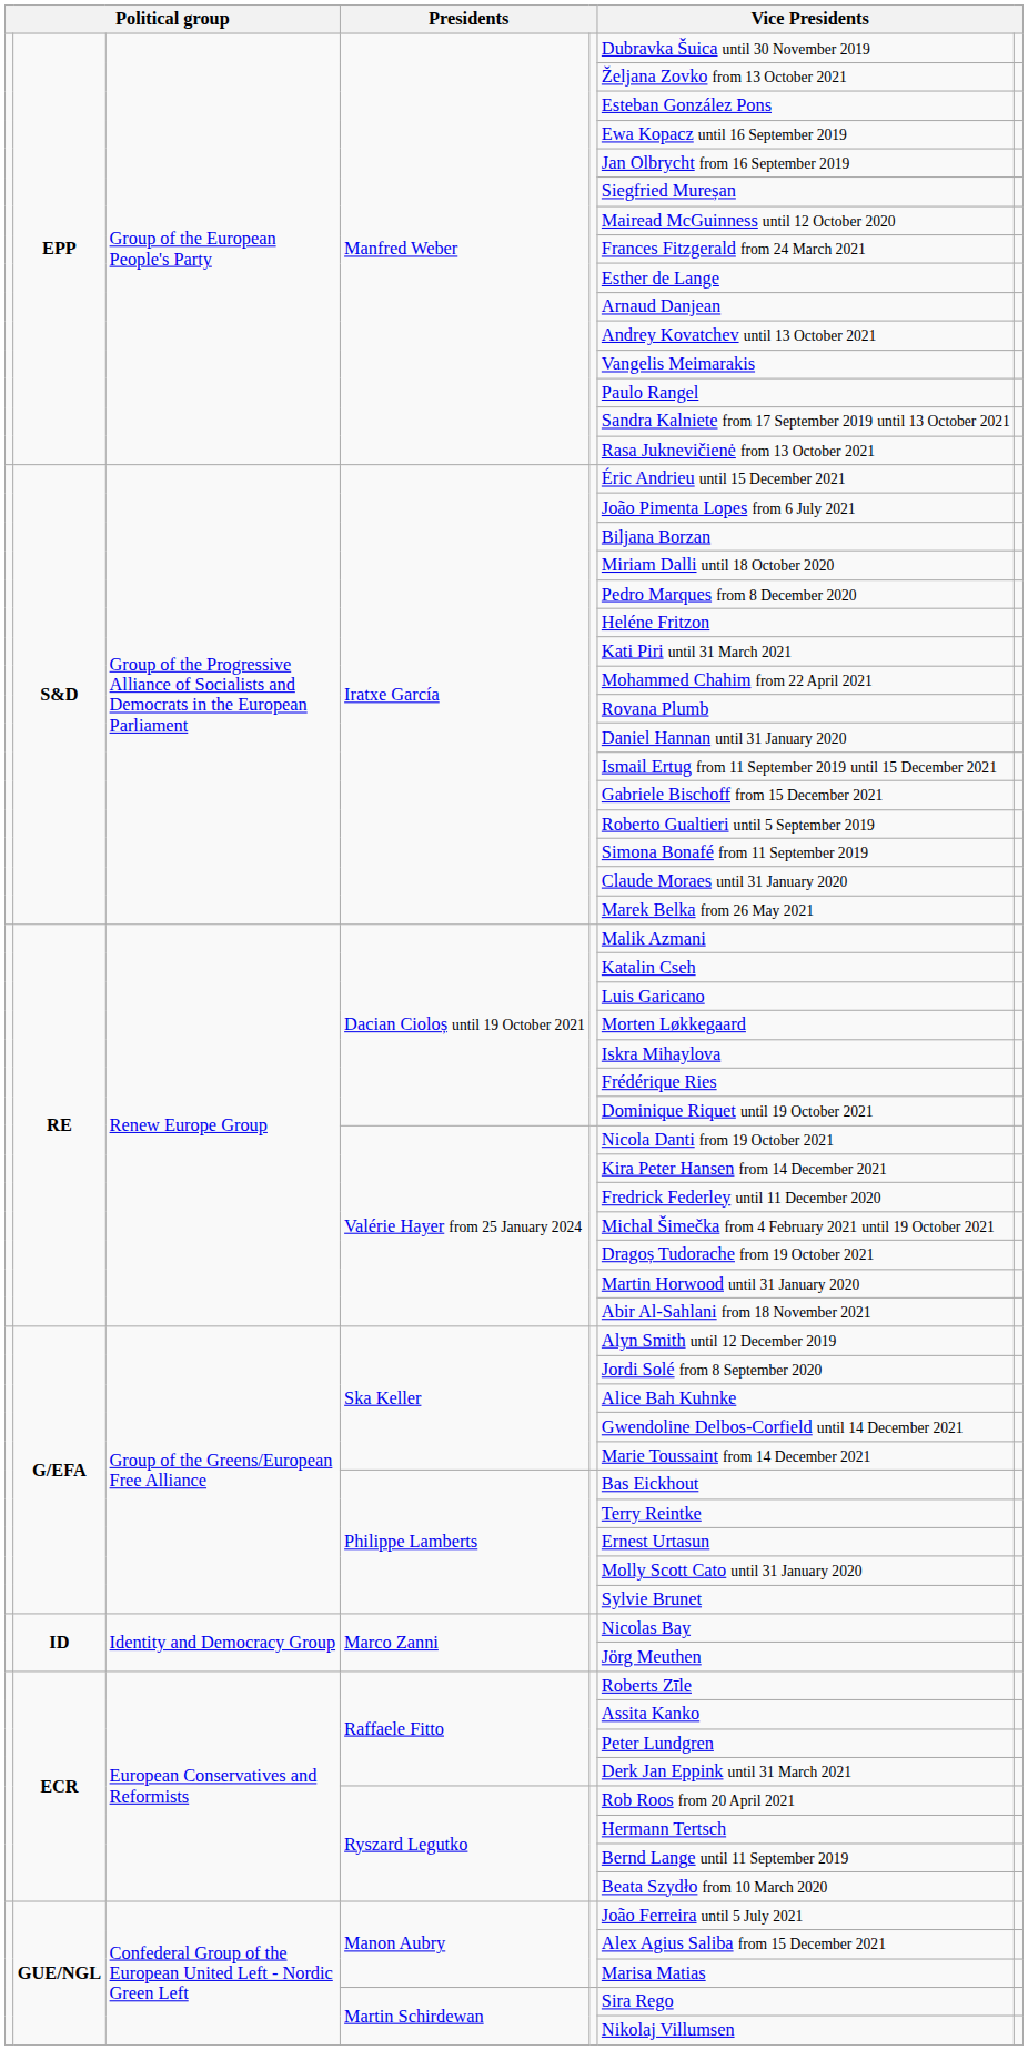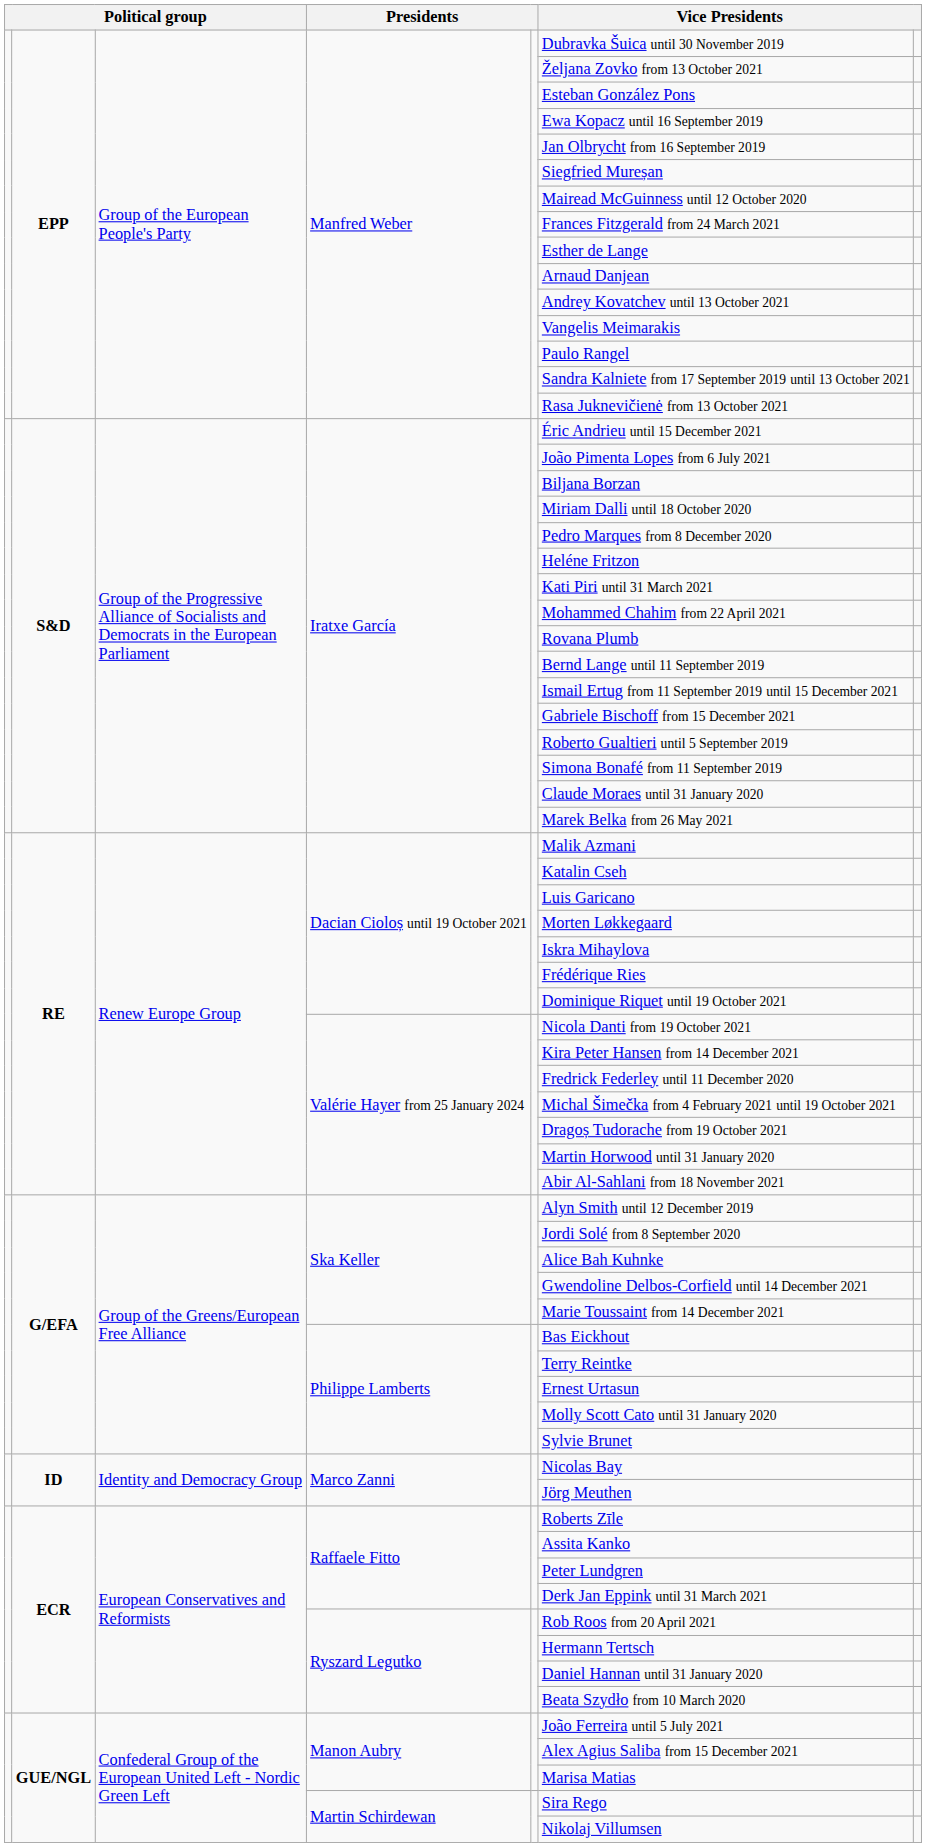row 26 | column 6: Daniel Hannan until 31 January 2020 -> Bernd Lange until 11 September 2019
row 65 | column 6: Bernd Lange until 11 September 2019 -> Daniel Hannan until 31 January 2020
